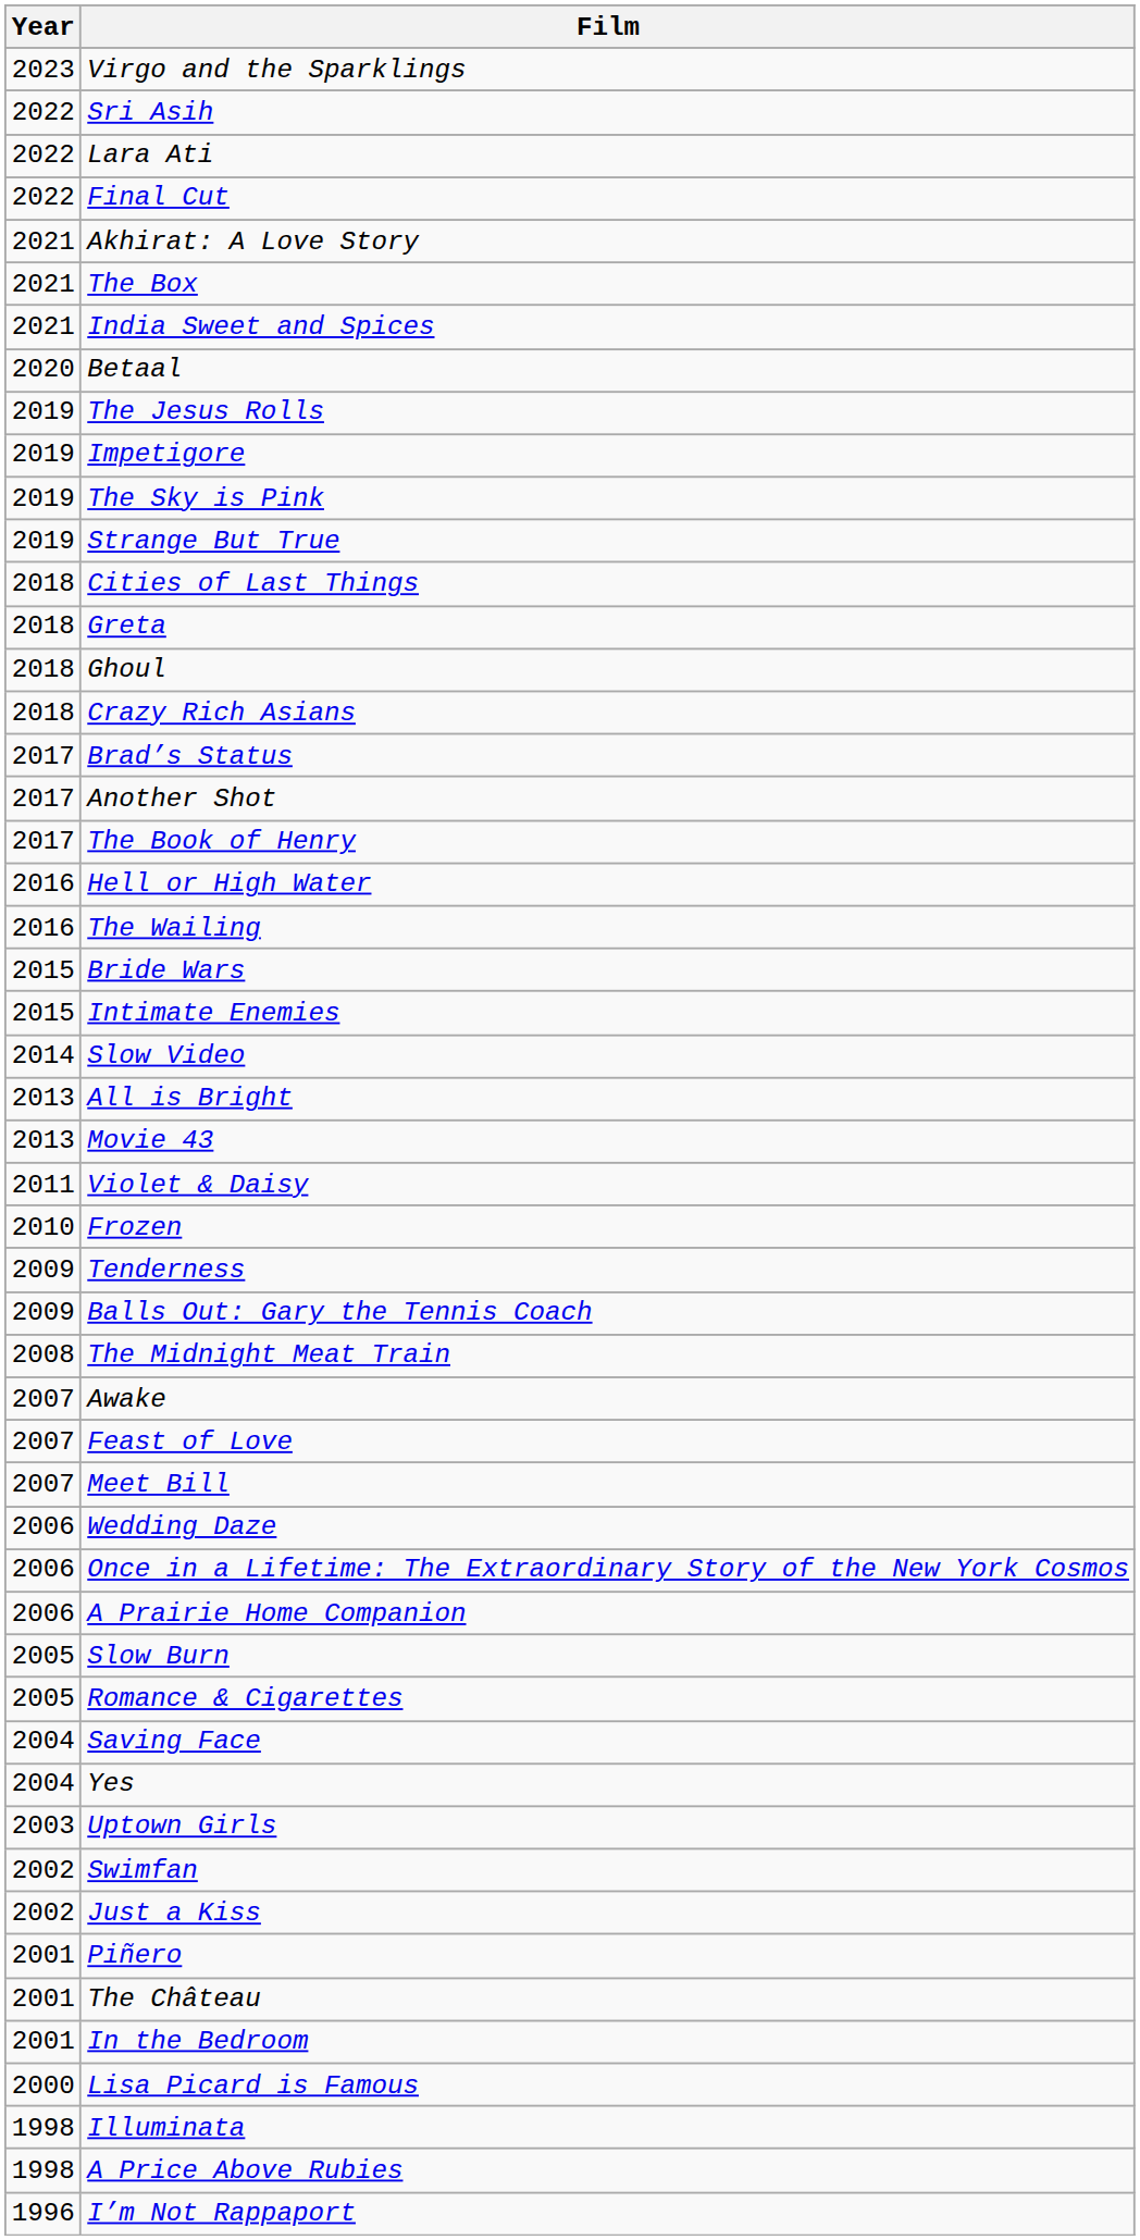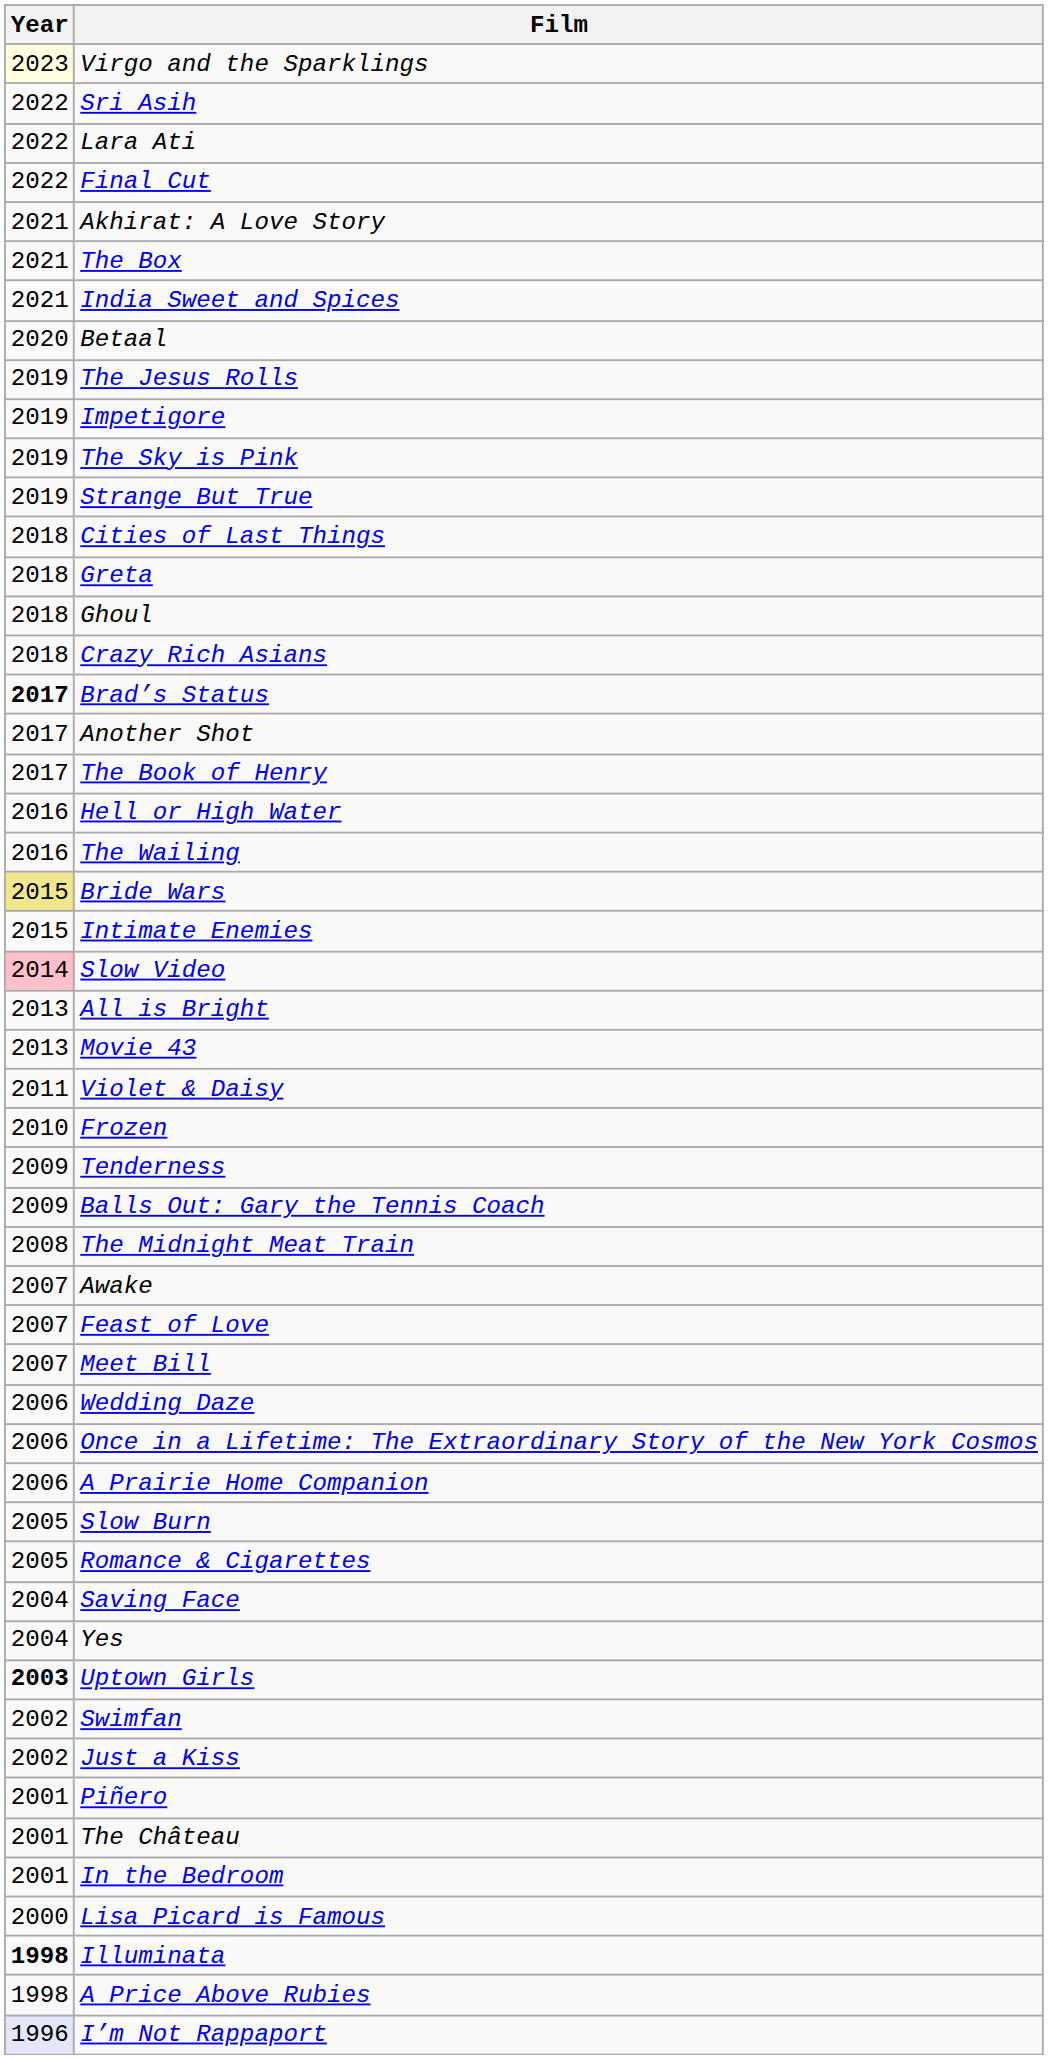Virgo and the Sparklings | Year: no background -> lightyellow background
Brad’s Status | Year: normal -> bold
Bride Wars | Year: no background -> khaki background
Slow Video | Year: no background -> pink background
Uptown Girls | Year: normal -> bold
Illuminata | Year: normal -> bold
I’m Not Rappaport | Year: no background -> lavender background
